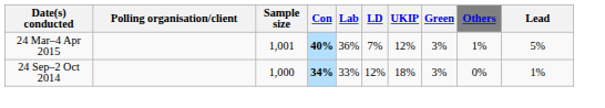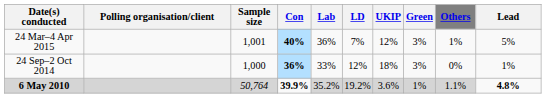24 Sep–2 Oct 2014 | Con: 34% -> 36%
+ row: 6 May 2010 | 50,764 | 39.9% | 35.2% | 19.2% | 3.6% | 1% | 1.1% | 4.8%
